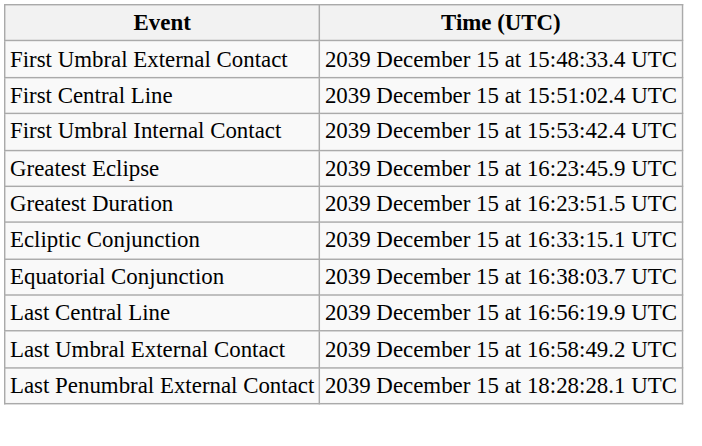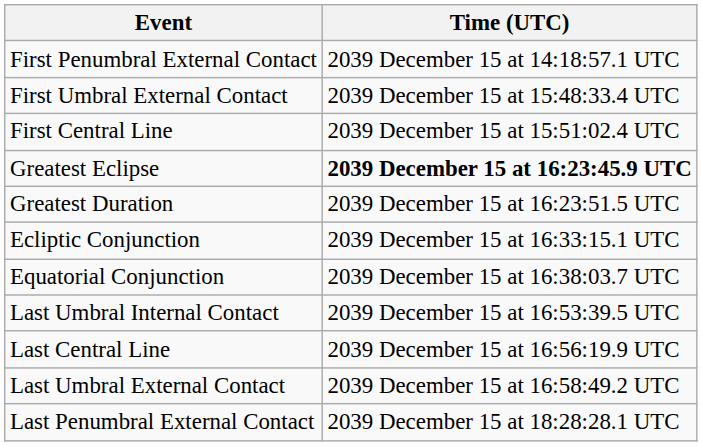+ row: First Penumbral External Contact | 2039 December 15 at 14:18:57.1 UTC
- row: First Umbral Internal Contact | 2039 December 15 at 15:53:42.4 UTC
Greatest Eclipse | Time (UTC): normal -> bold
+ row: Last Umbral Internal Contact | 2039 December 15 at 16:53:39.5 UTC
